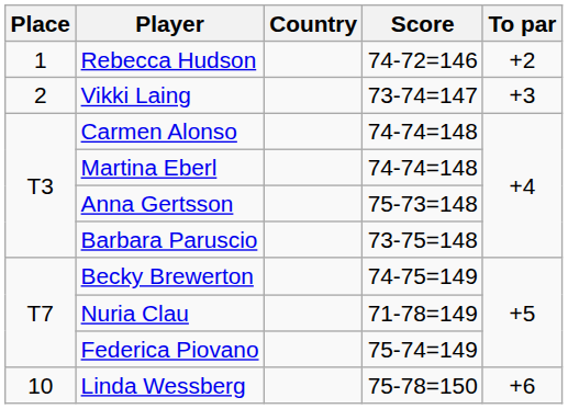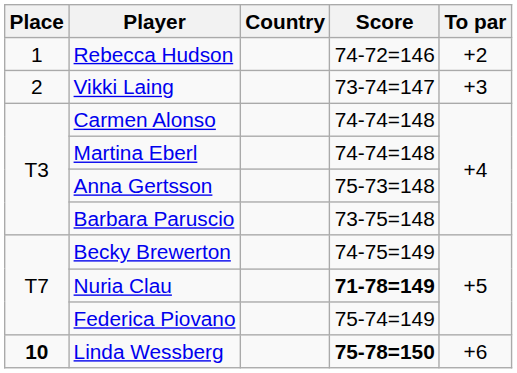Nuria Clau | Score: normal -> bold
Linda Wessberg | Place: normal -> bold
Linda Wessberg | Score: normal -> bold
